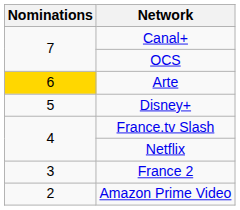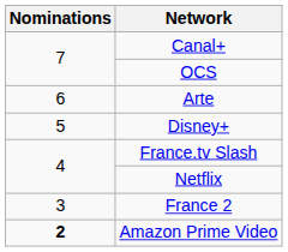Arte | Nominations: gold background -> no background
Amazon Prime Video | Nominations: normal -> bold
